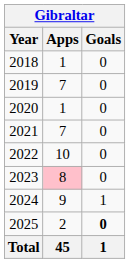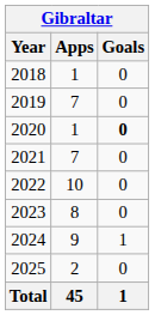2020 | Goals: normal -> bold
2023 | Apps: pink background -> no background
2025 | Goals: bold -> normal
